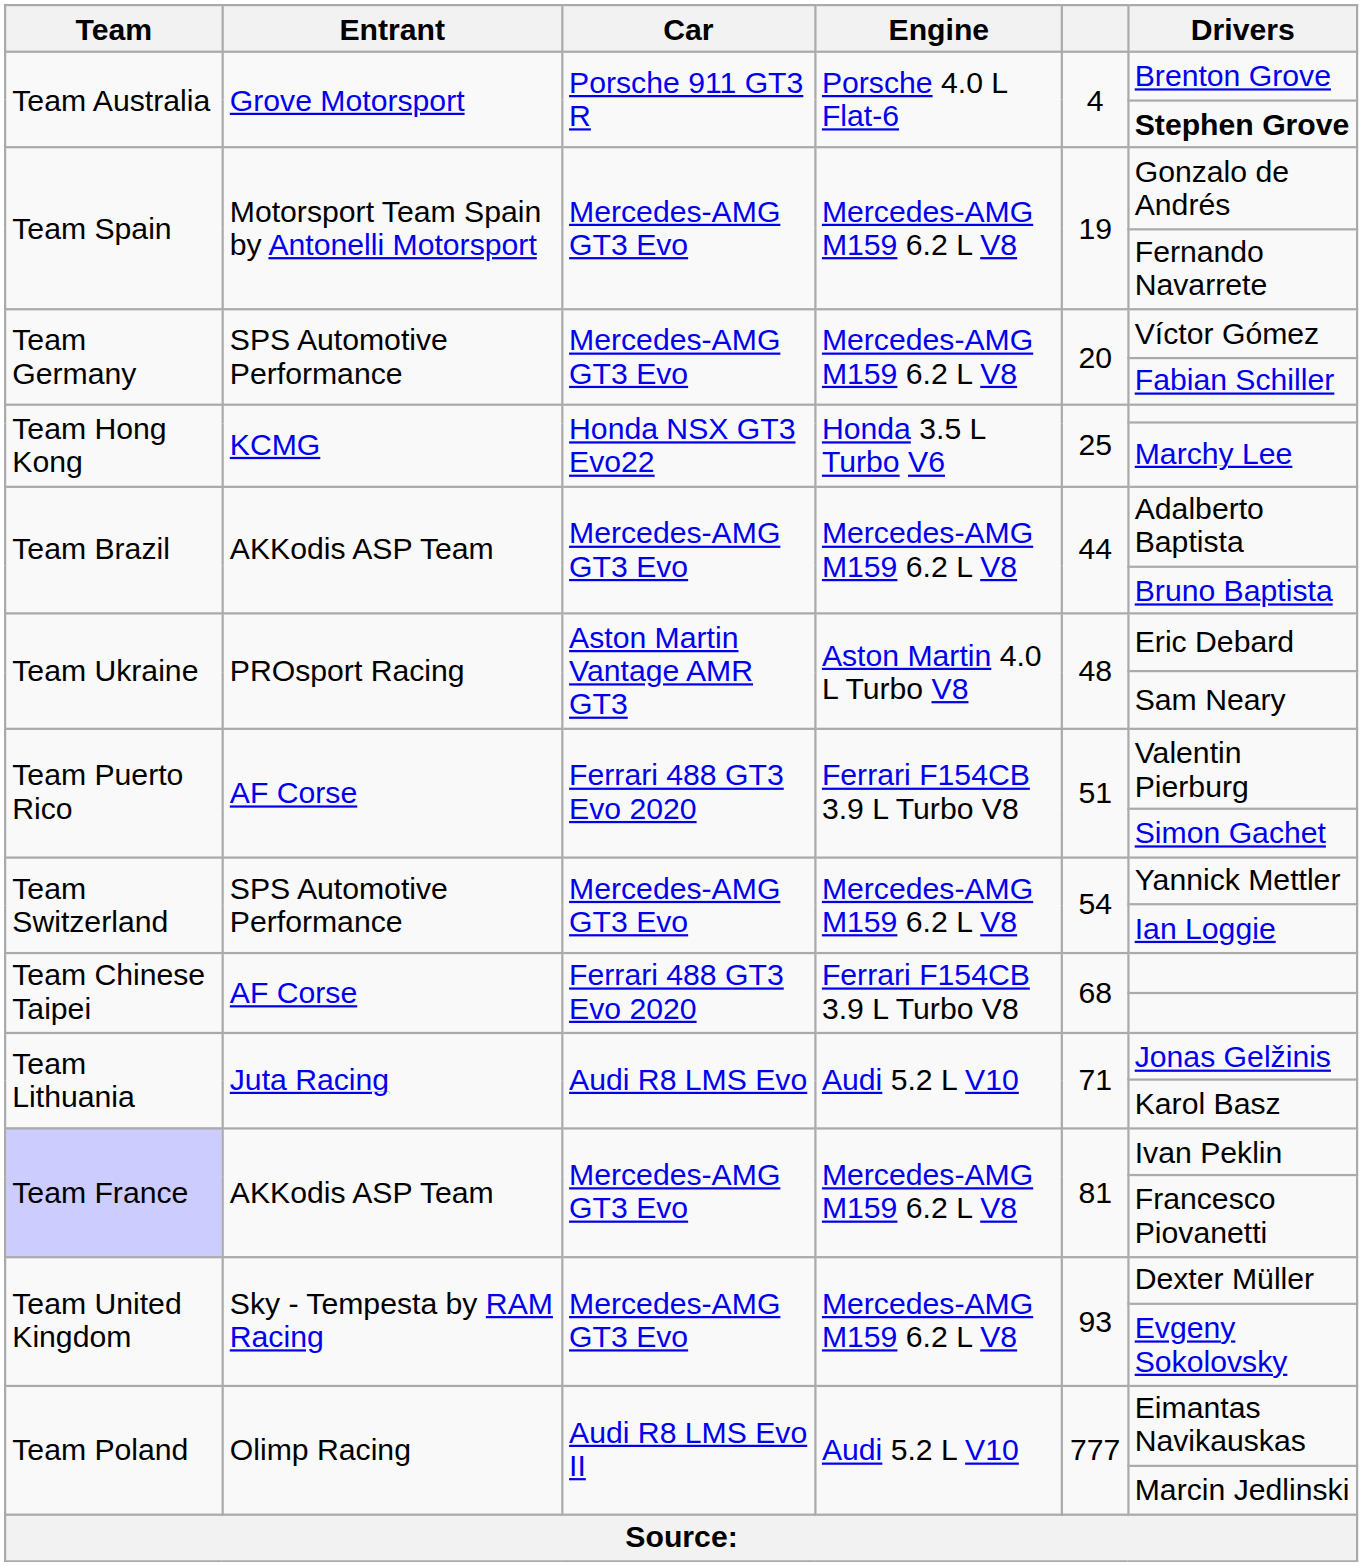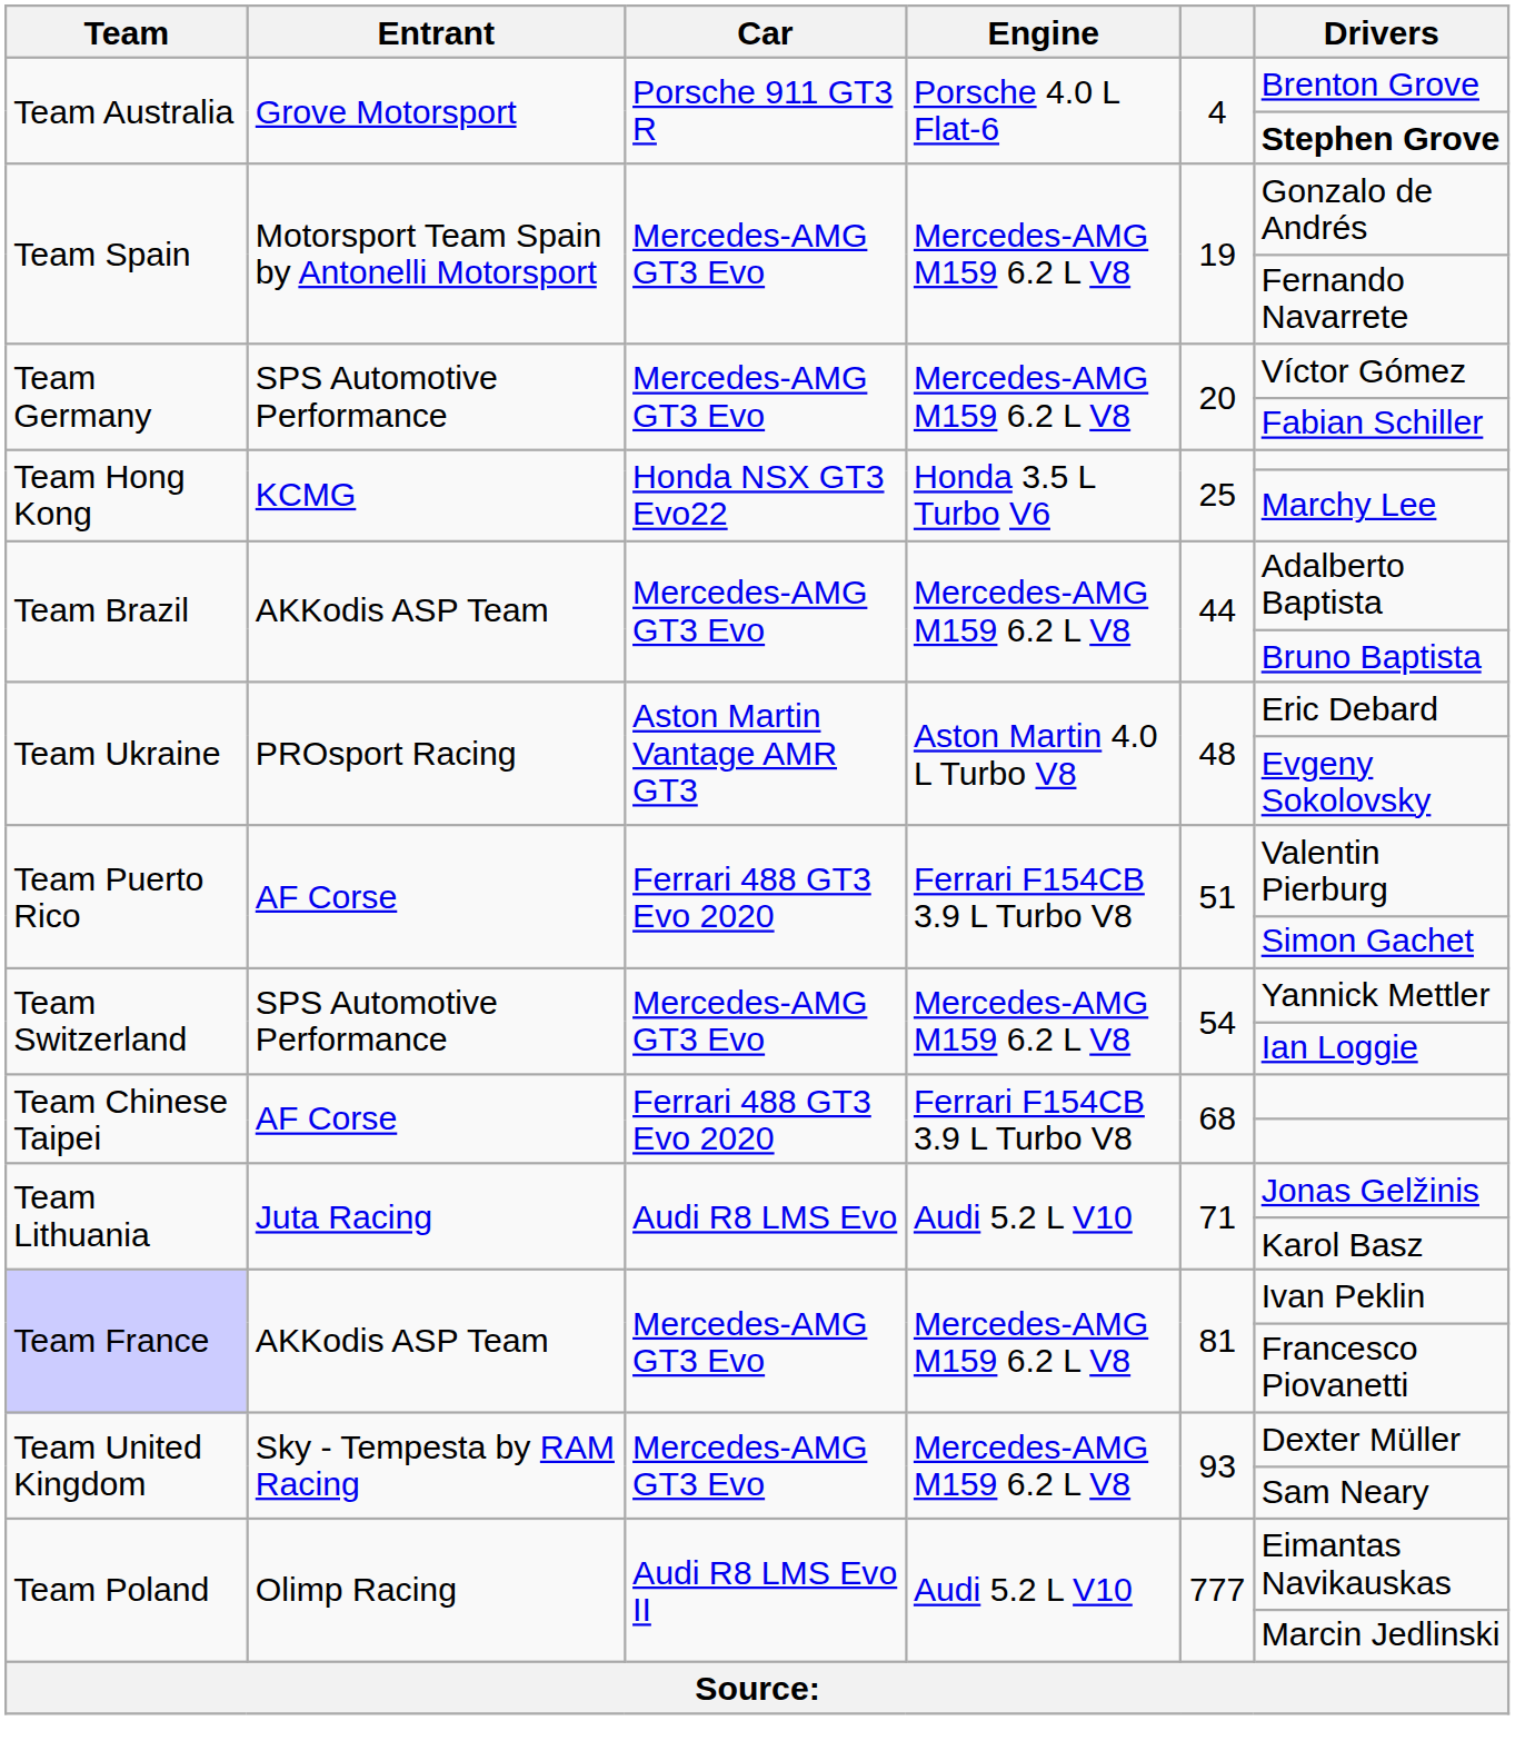row 13 | Drivers: Sam Neary -> Evgeny Sokolovsky
row 25 | Drivers: Evgeny Sokolovsky -> Sam Neary
